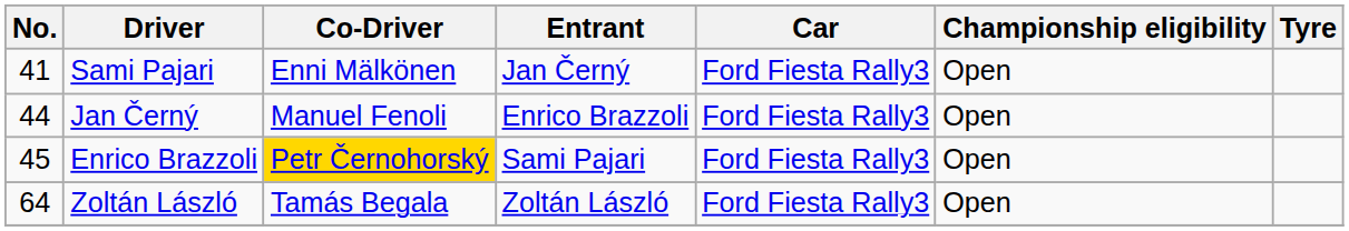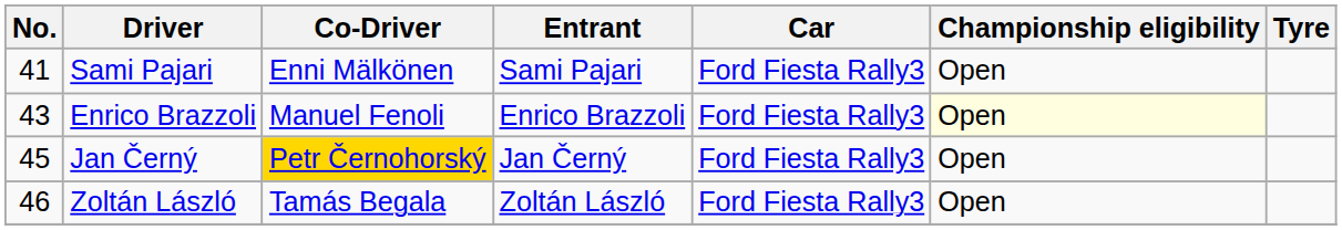row 2 | Entrant: Jan Černý -> Sami Pajari
row 3 | No.: 44 -> 43
row 3 | Driver: Jan Černý -> Enrico Brazzoli
row 3 | Championship eligibility: no background -> lightyellow background
row 4 | Driver: Enrico Brazzoli -> Jan Černý
row 4 | Entrant: Sami Pajari -> Jan Černý
row 5 | No.: 64 -> 46
